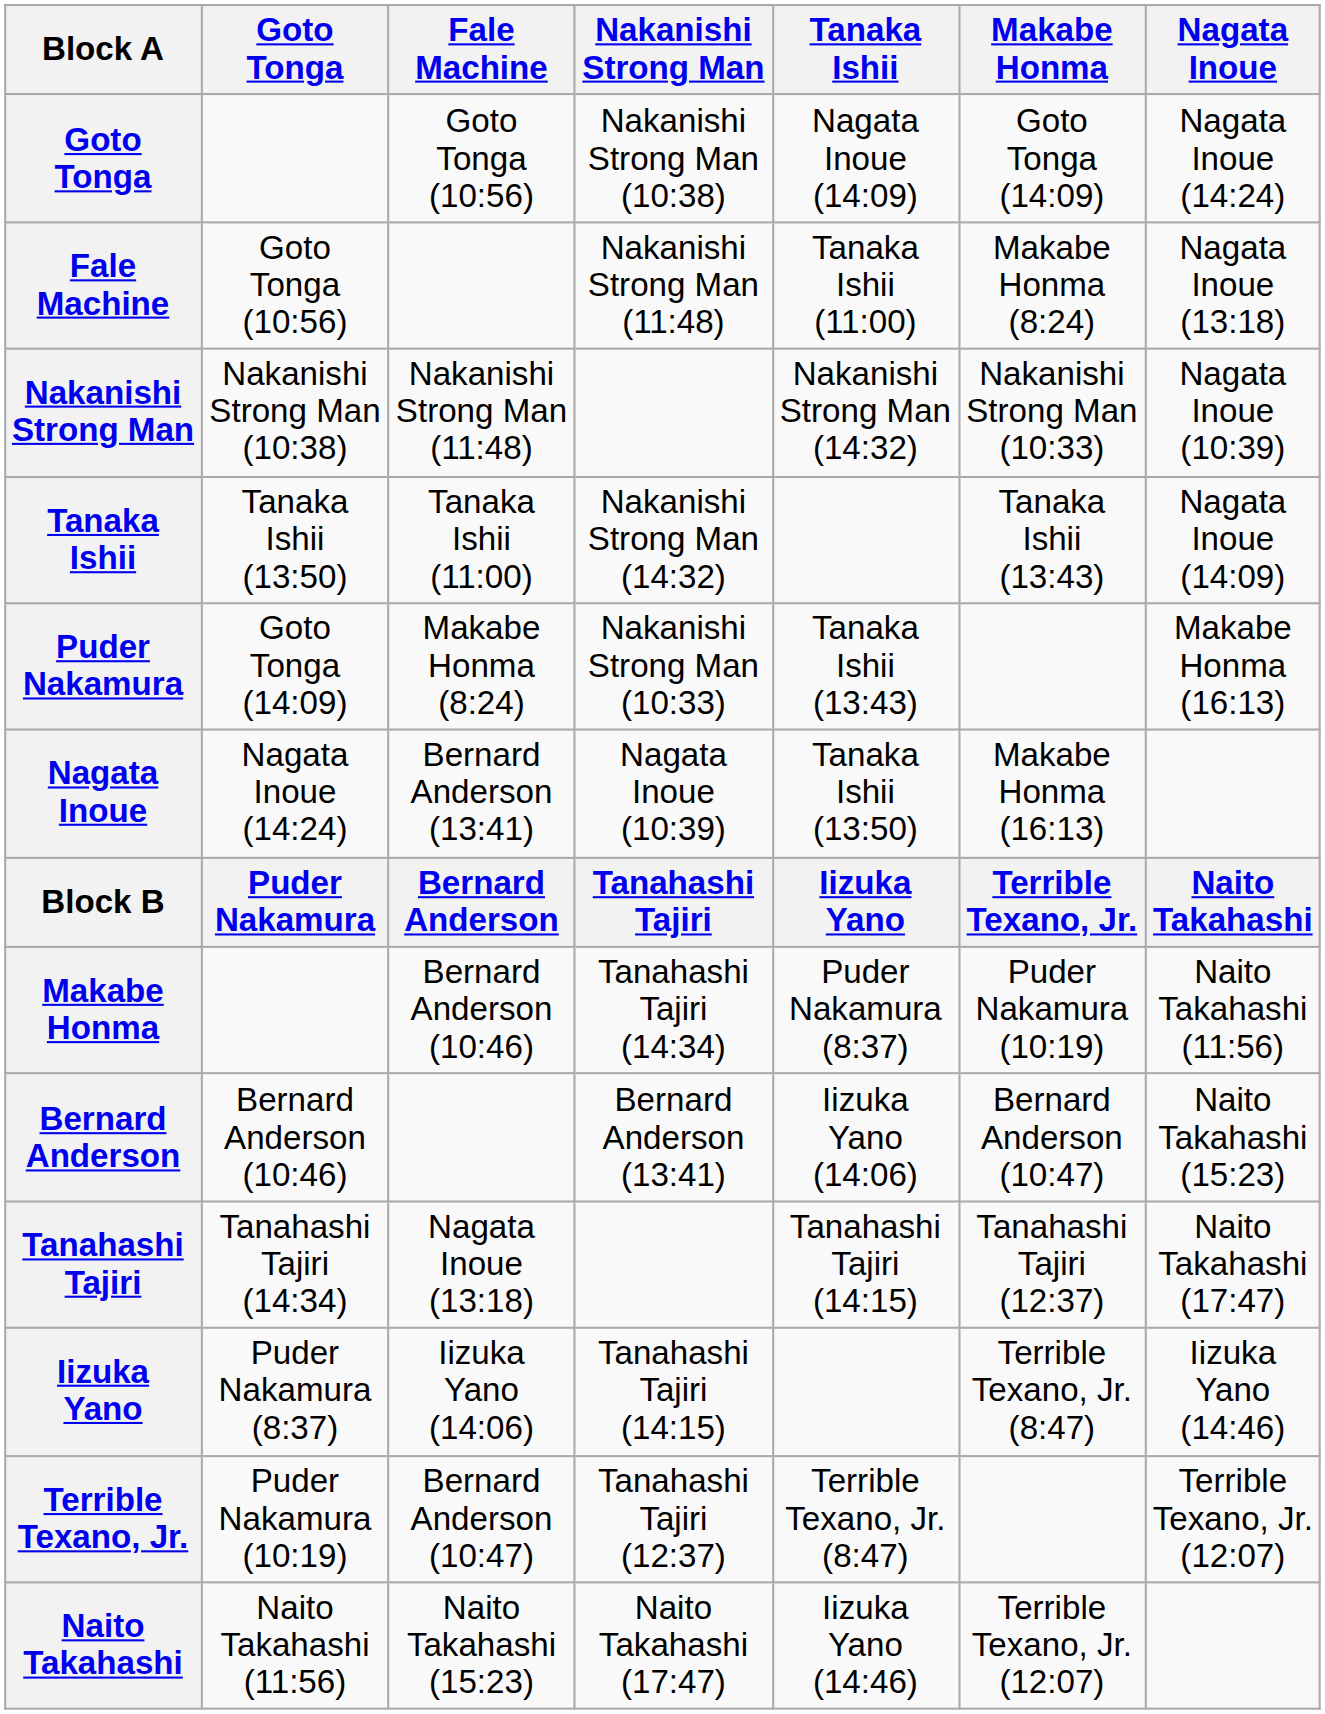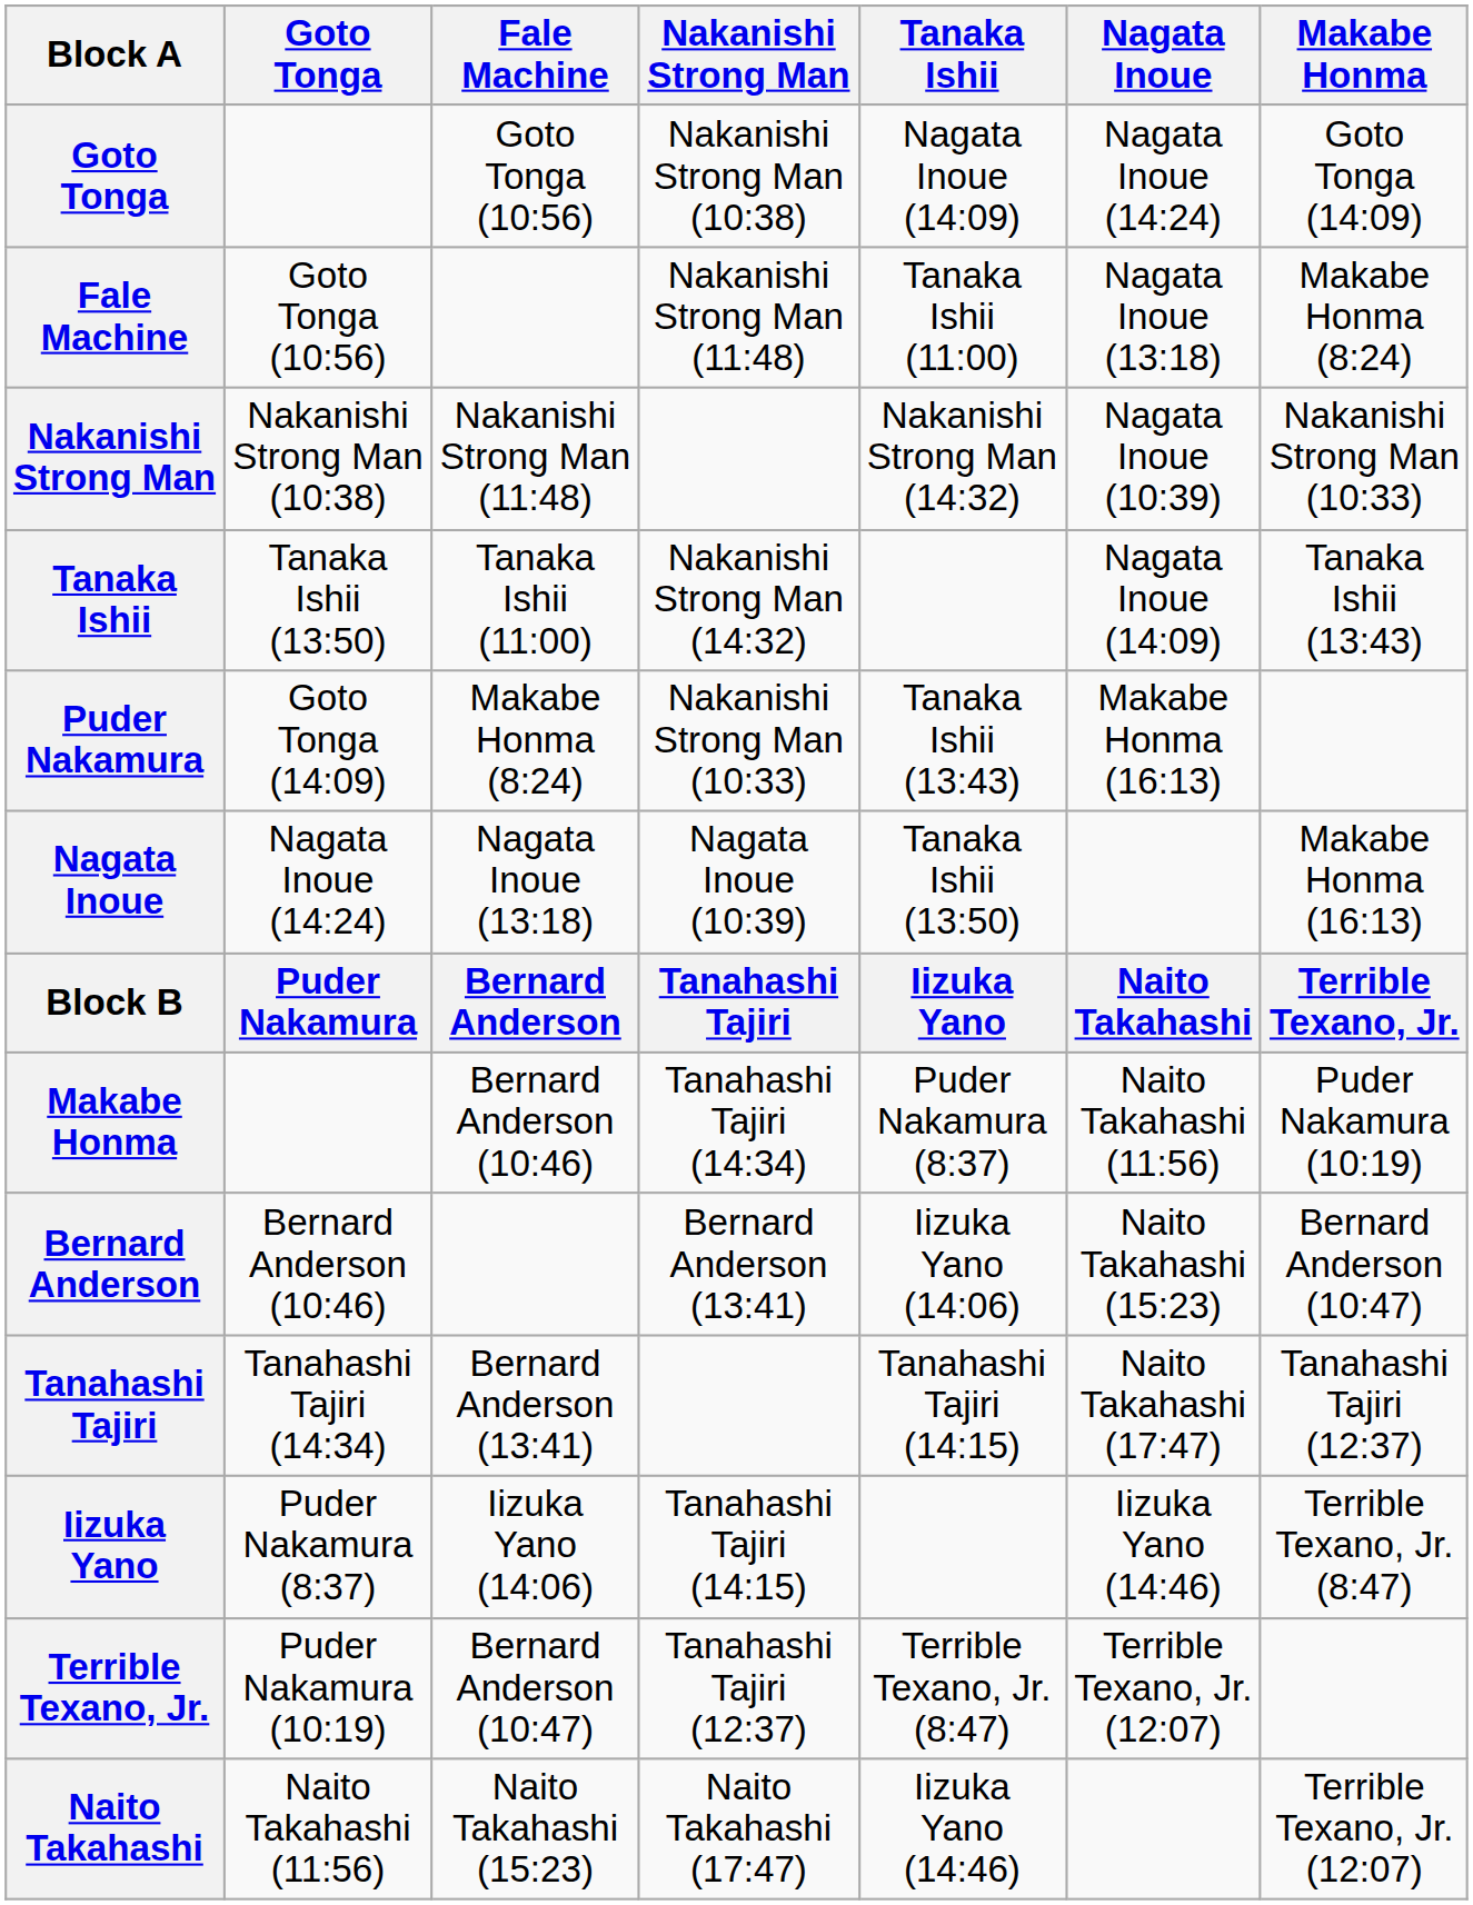columns swapped: Makabe Honma <-> Nagata Inoue
row 7 | Fale Machine: Bernard Anderson (13:41) -> Nagata Inoue (13:18)
row 11 | Fale Machine: Nagata Inoue (13:18) -> Bernard Anderson (13:41)
